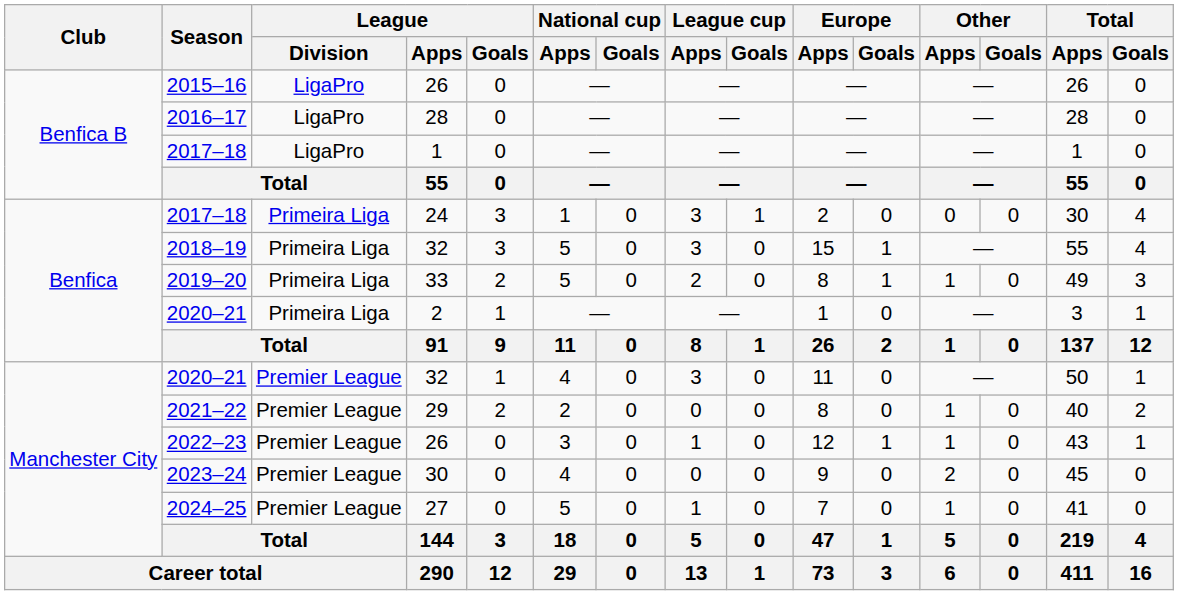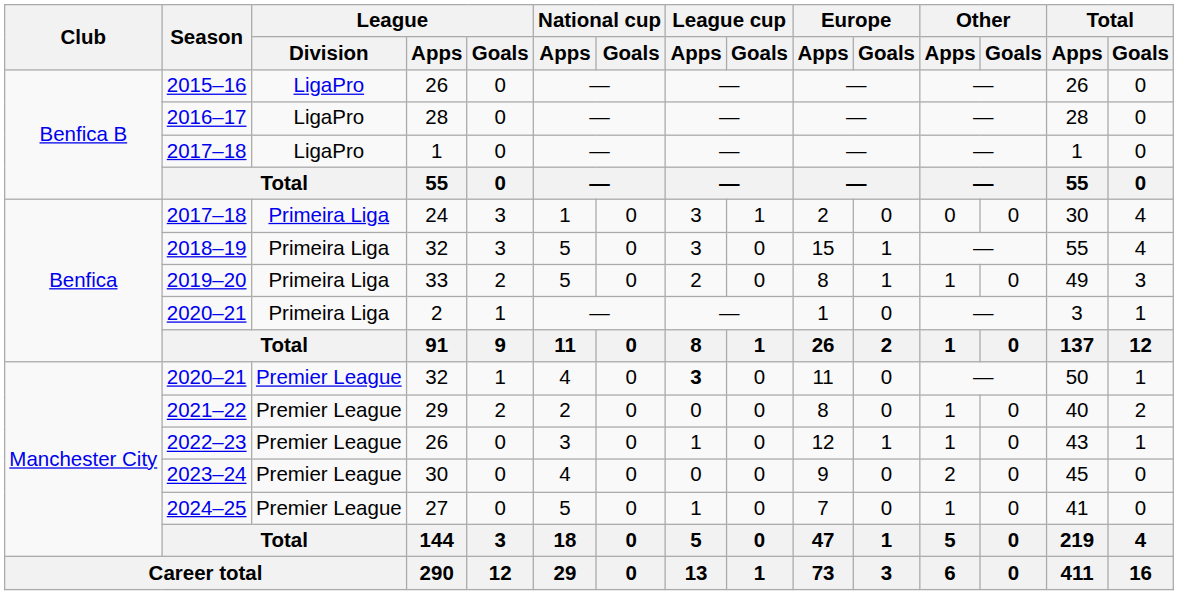2020–21 / 32 | League cup / Apps: normal -> bold
